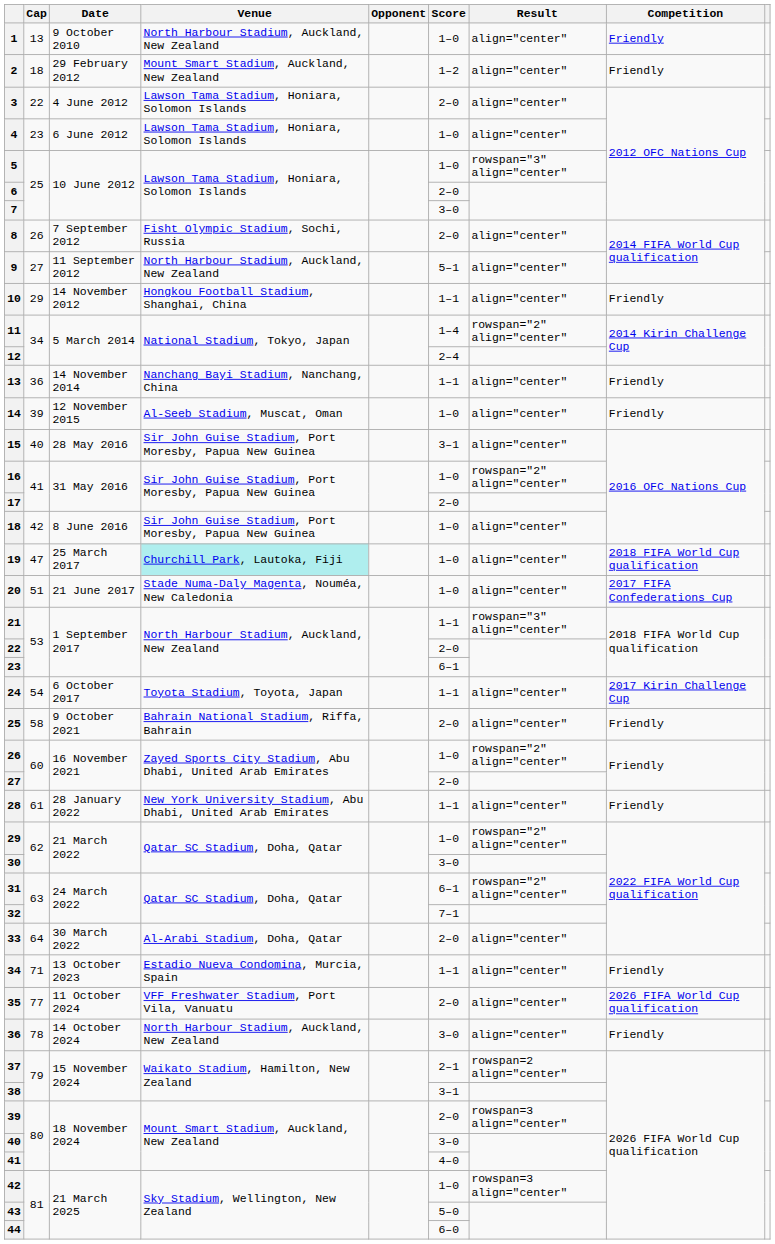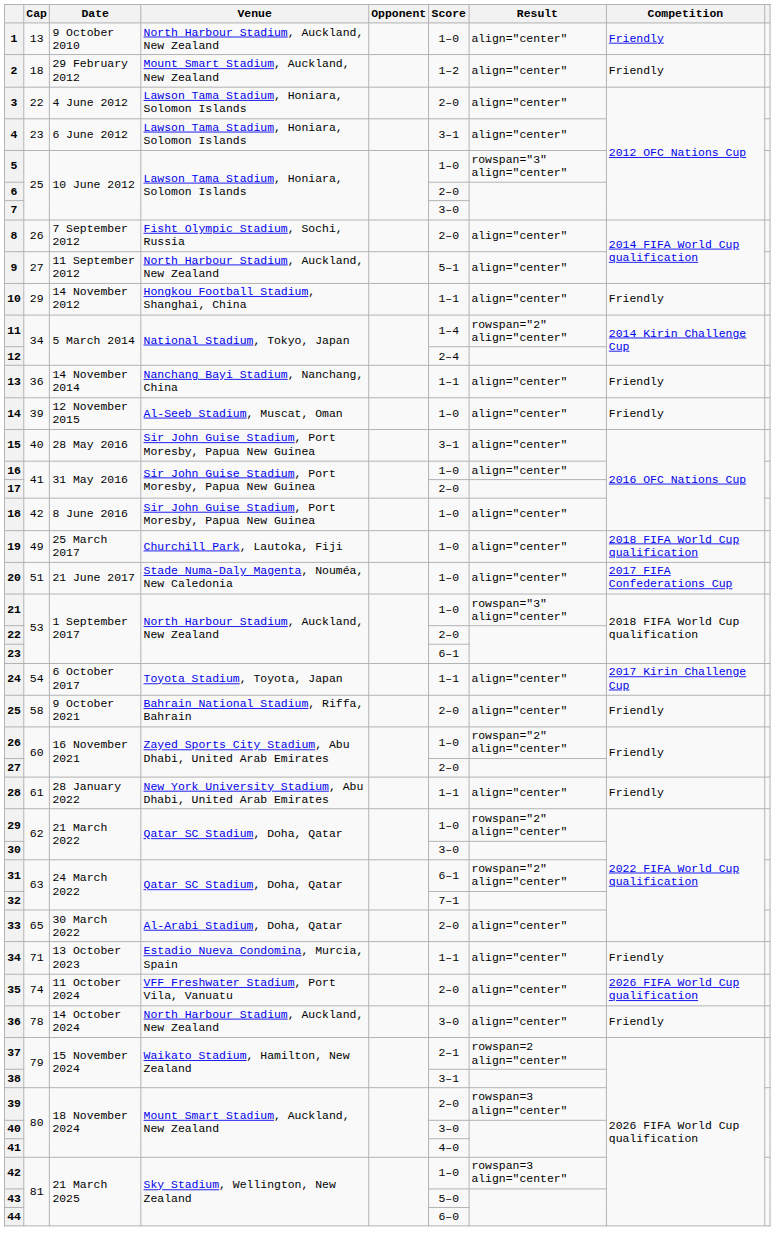4 | Score: 1–0 -> 3–1
16 | Result: rowspan="2" align="center" -> align="center"
19 | Cap: 47 -> 49
19 | Venue: paleturquoise background -> no background
21 | Score: 1–1 -> 1–0
33 | Cap: 64 -> 65
35 | Cap: 77 -> 74
